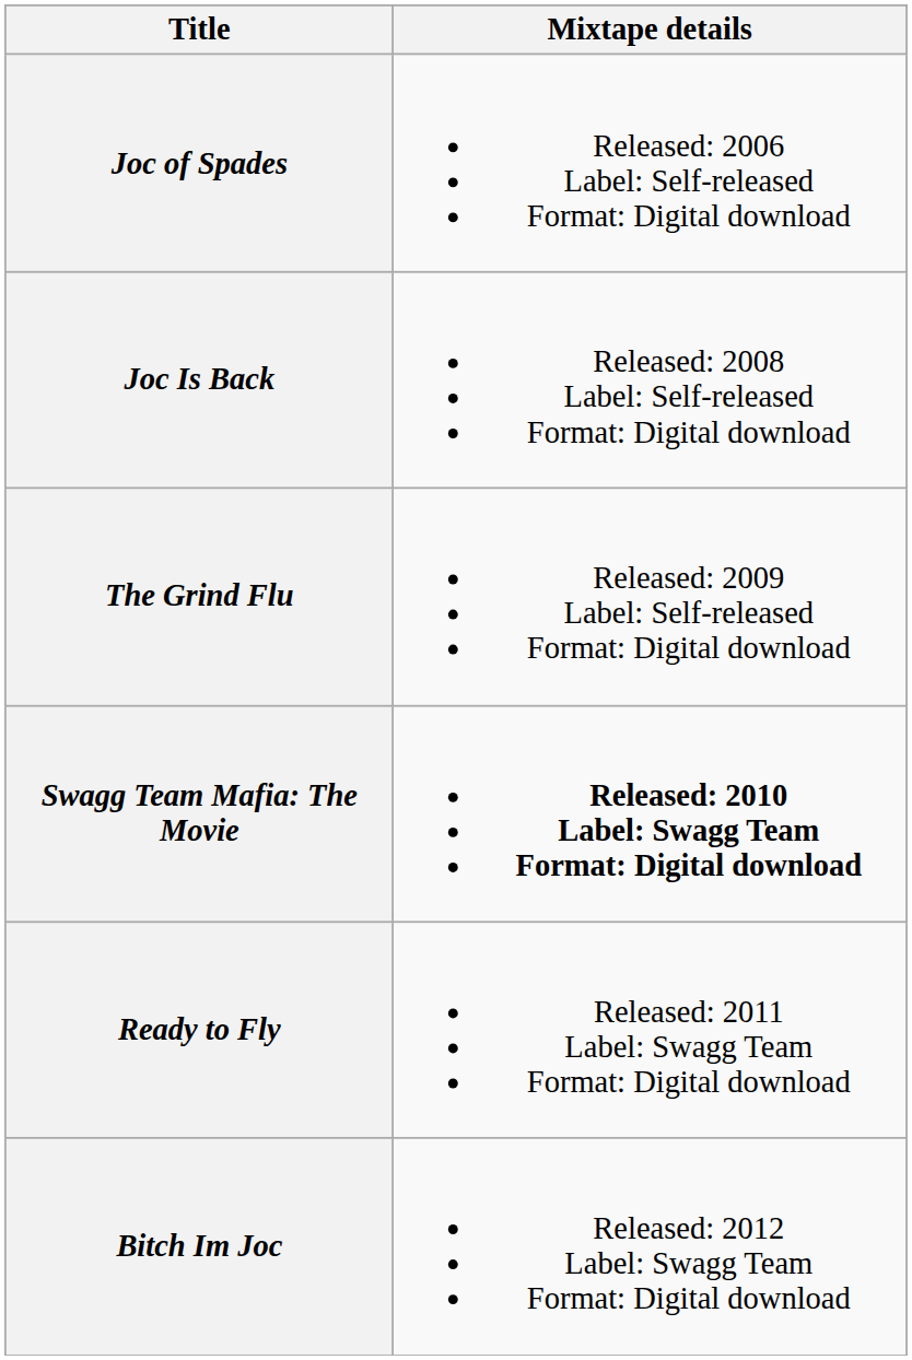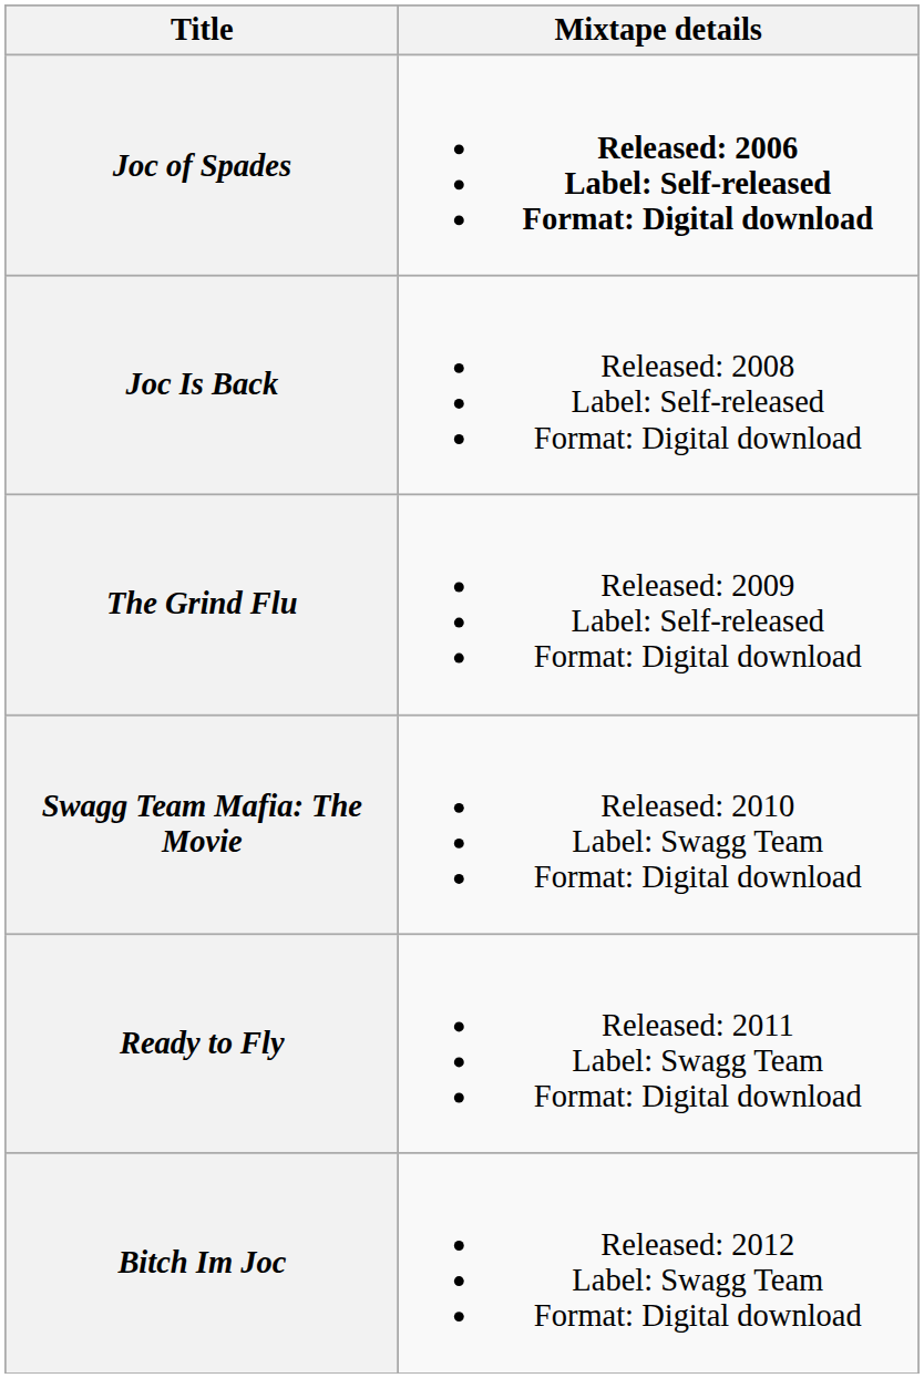Joc of Spades | Mixtape details: normal -> bold
Swagg Team Mafia: The Movie | Mixtape details: bold -> normal
